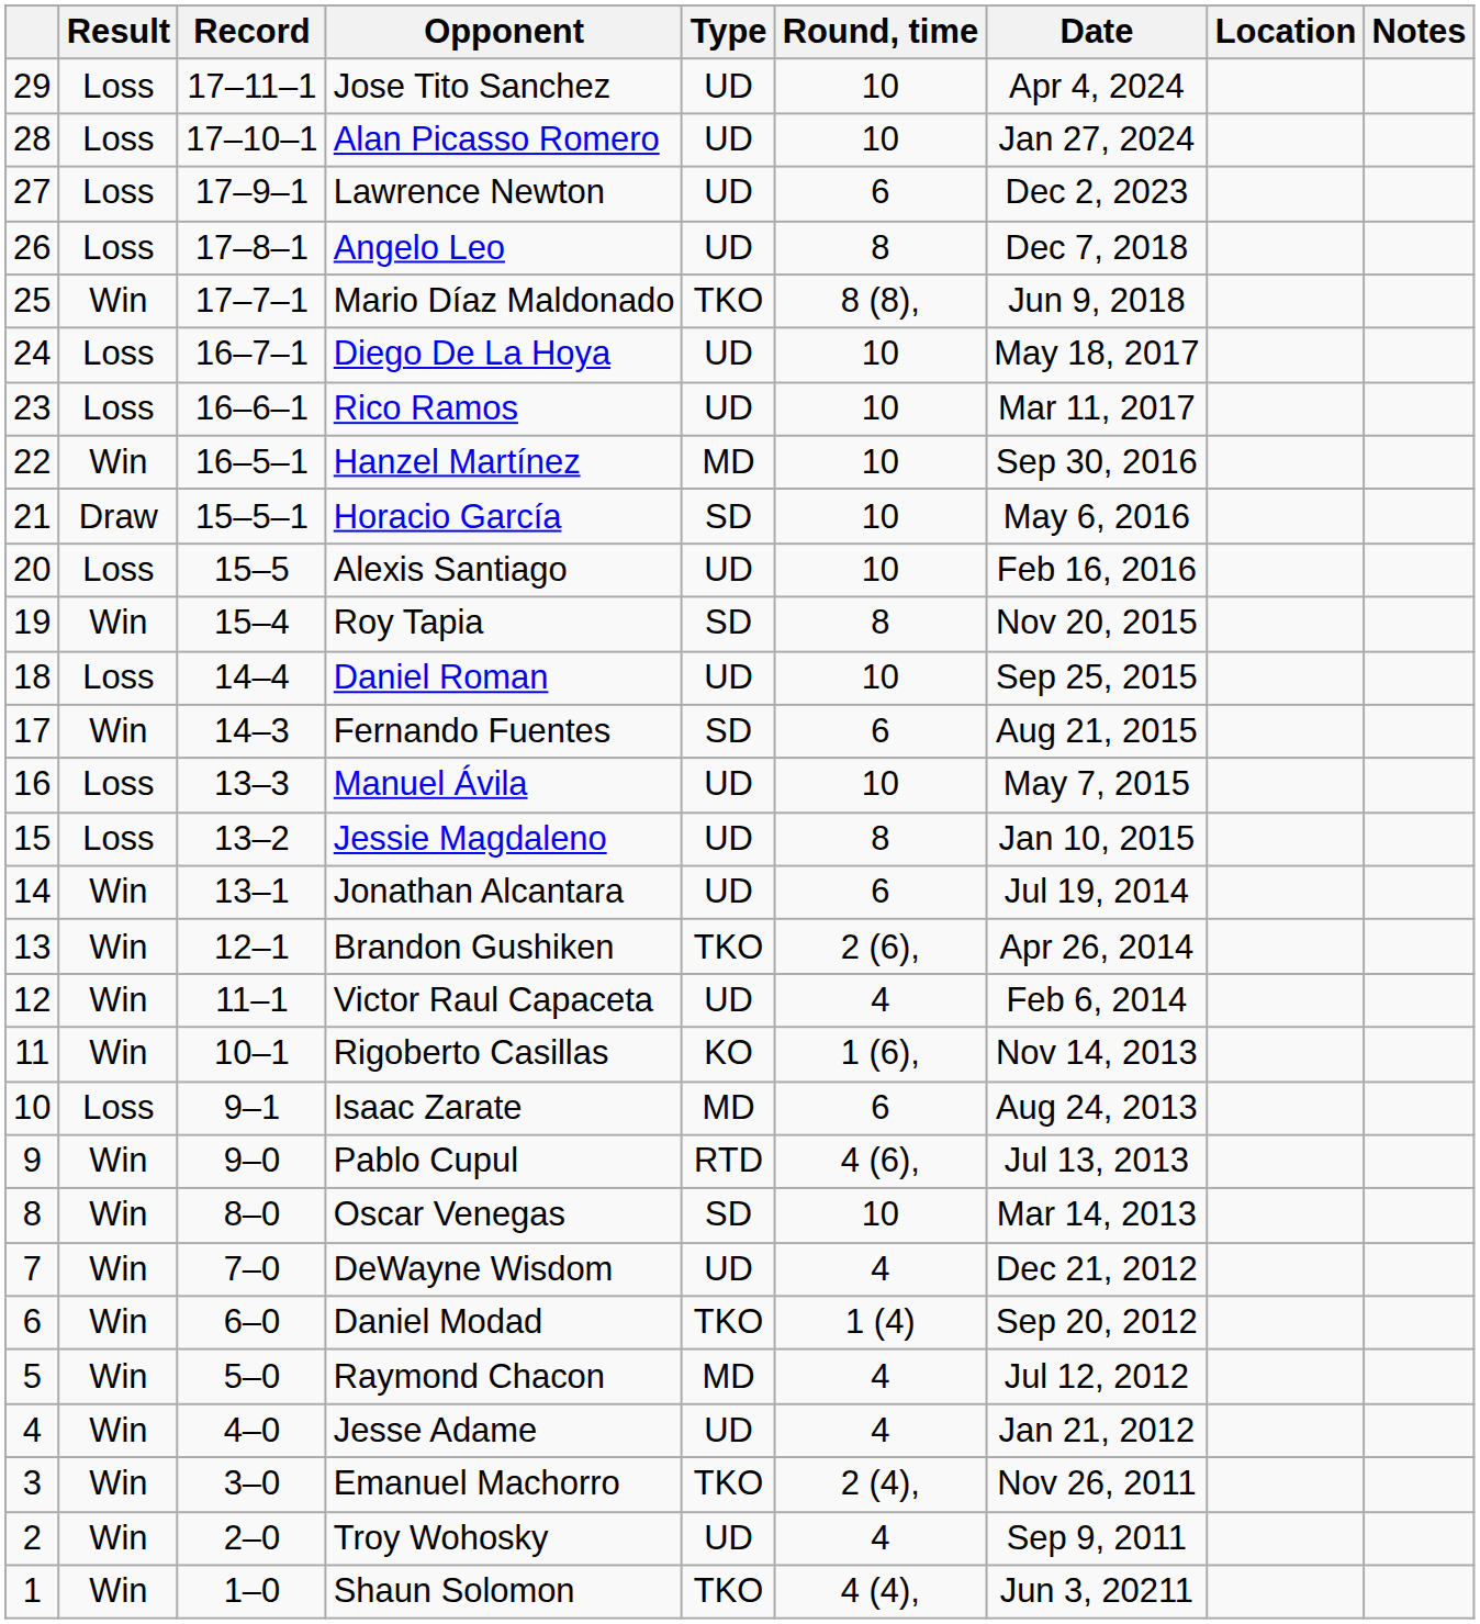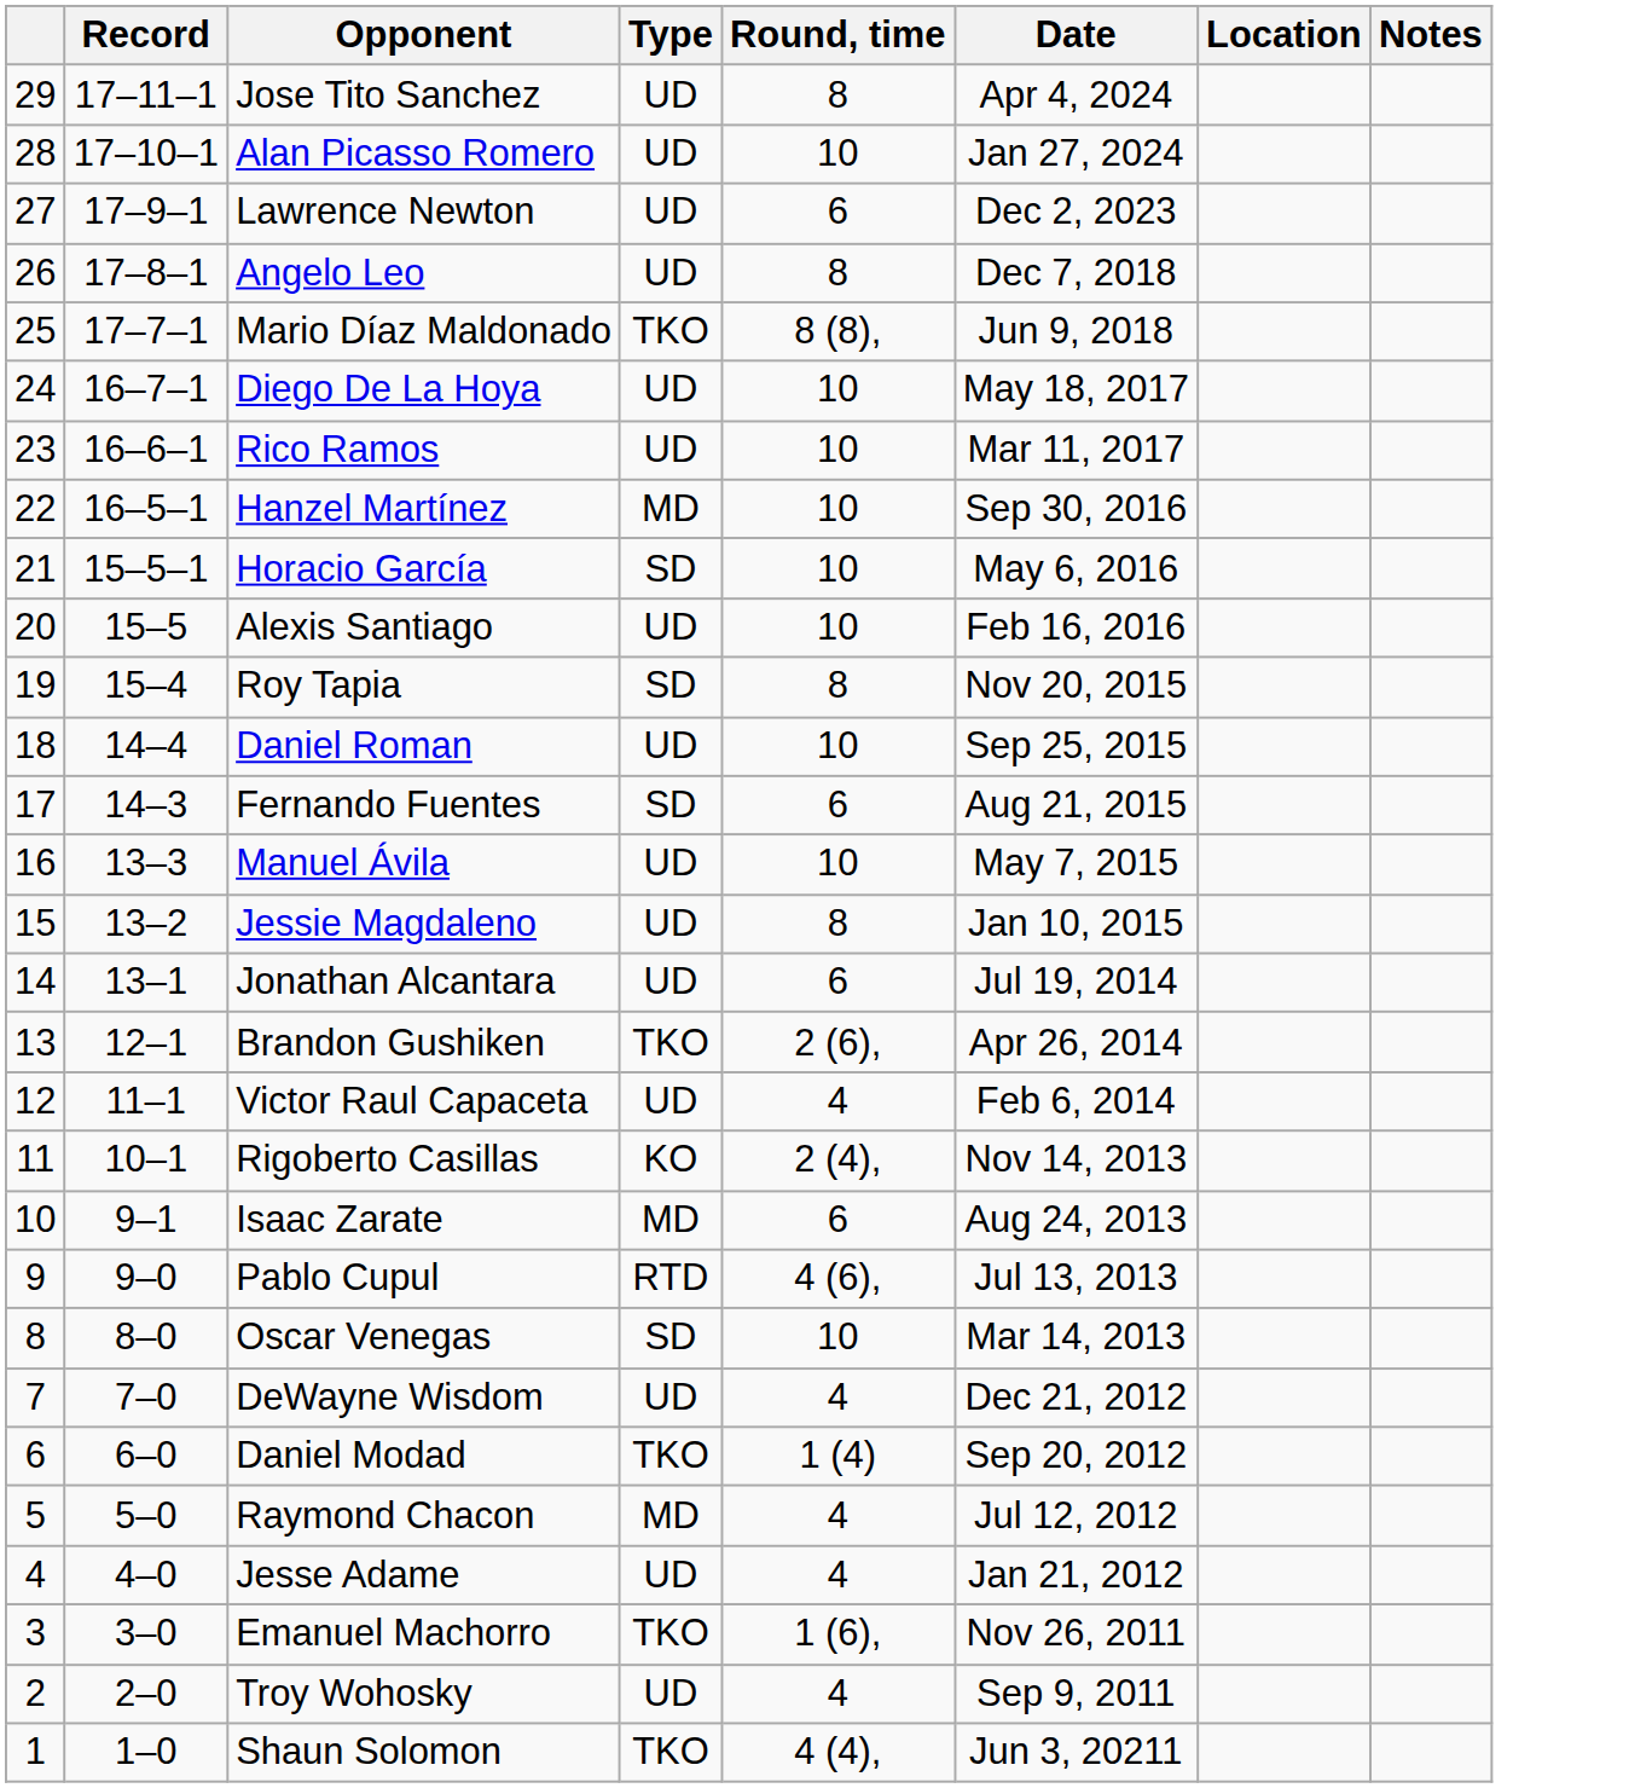- column: Result | Loss | Loss | Loss | Loss | Win | Loss | Loss | Win | Draw | Loss | Win | Loss | Win | Loss | Loss | Win | Win | Win | Win | Loss | Win | Win | Win | Win | Win | Win | Win | Win | Win
Jose Tito Sanchez | Round, time: 10 -> 8
Rigoberto Casillas | Round, time: 1 (6), -> 2 (4),
Emanuel Machorro | Round, time: 2 (4), -> 1 (6),
